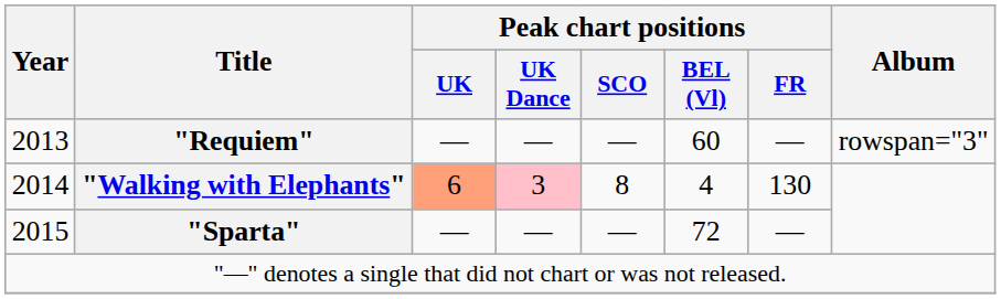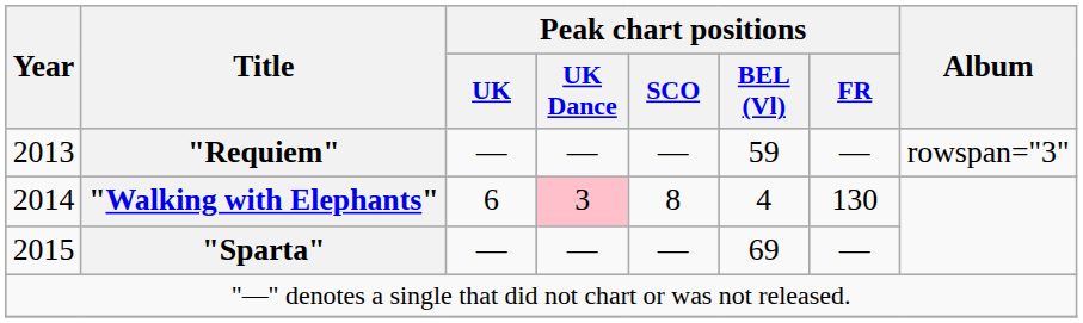"Requiem" | Peak chart positions / BEL (Vl): 60 -> 59
"Walking with Elephants" | Peak chart positions / UK: lightsalmon background -> no background
"Sparta" | Peak chart positions / BEL (Vl): 72 -> 69
